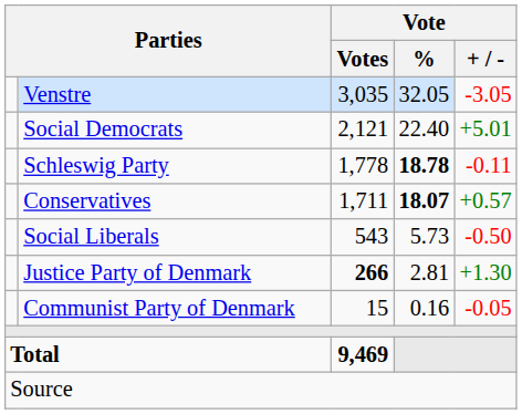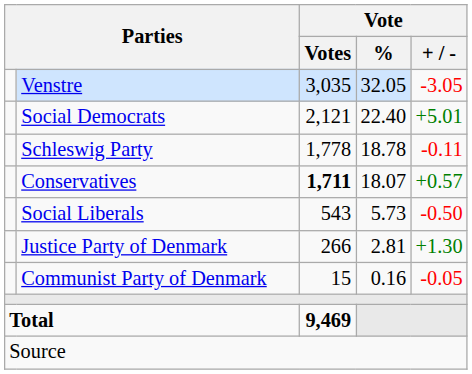Schleswig Party | Vote / %: bold -> normal
Conservatives | Vote / Votes: normal -> bold
Conservatives | Vote / %: bold -> normal
Justice Party of Denmark | Vote / Votes: bold -> normal
